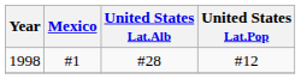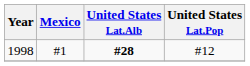1998 | United States Lat.Alb: normal -> bold
